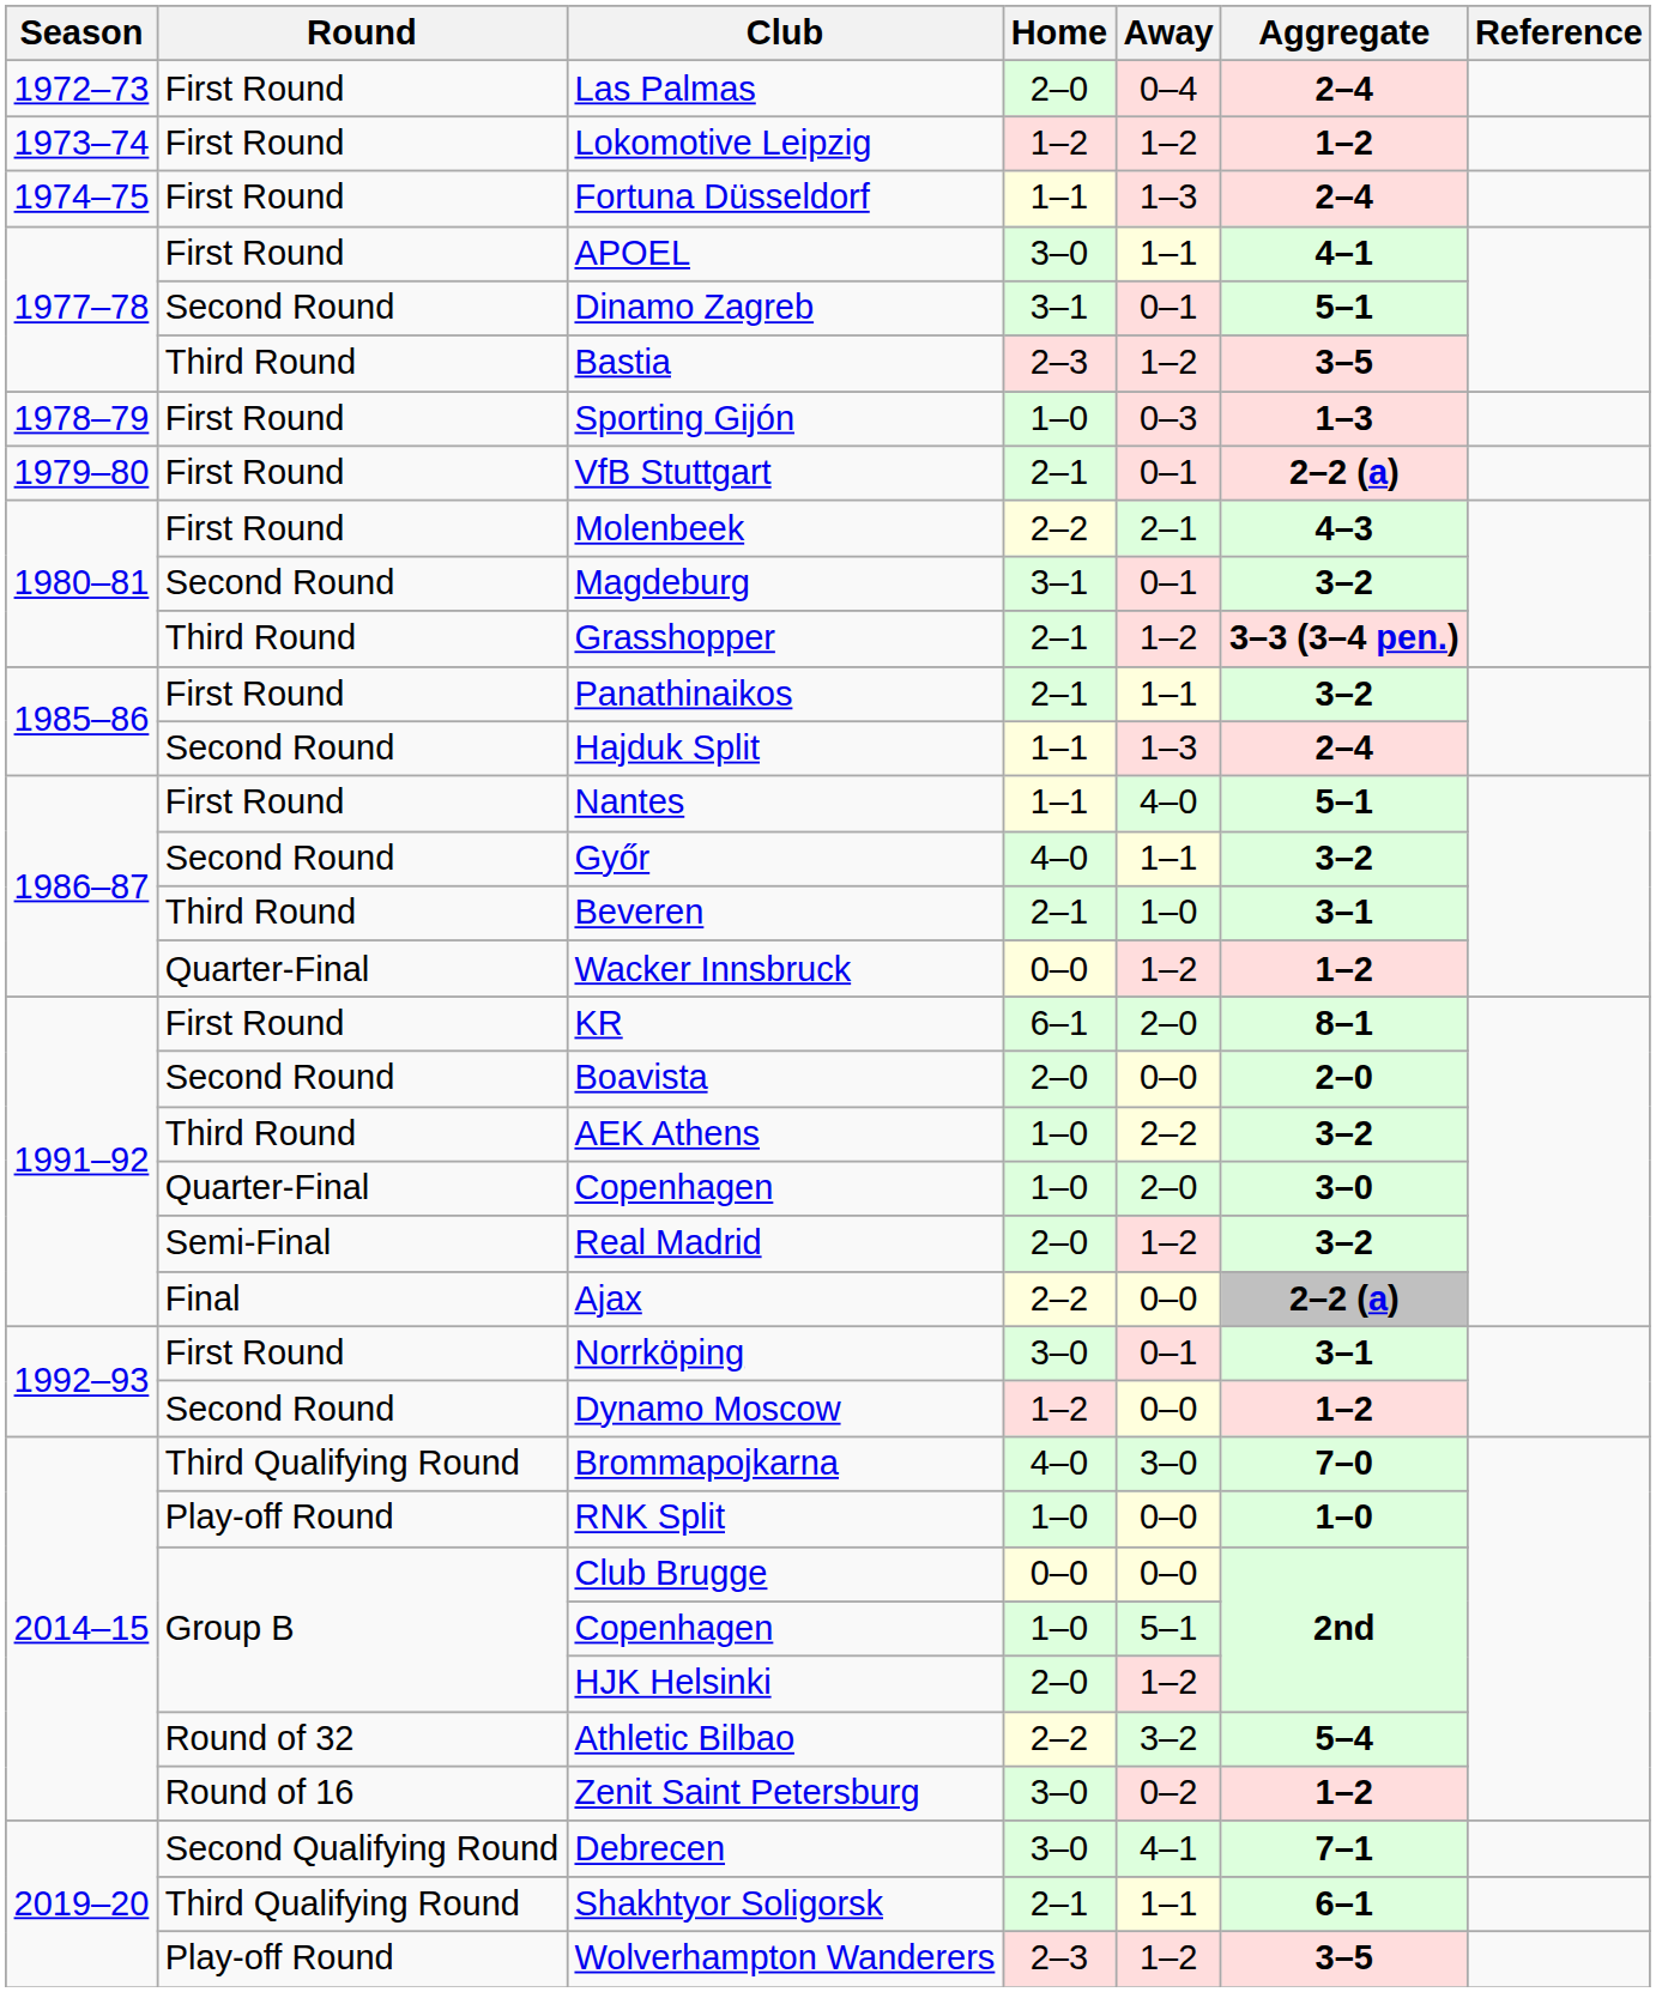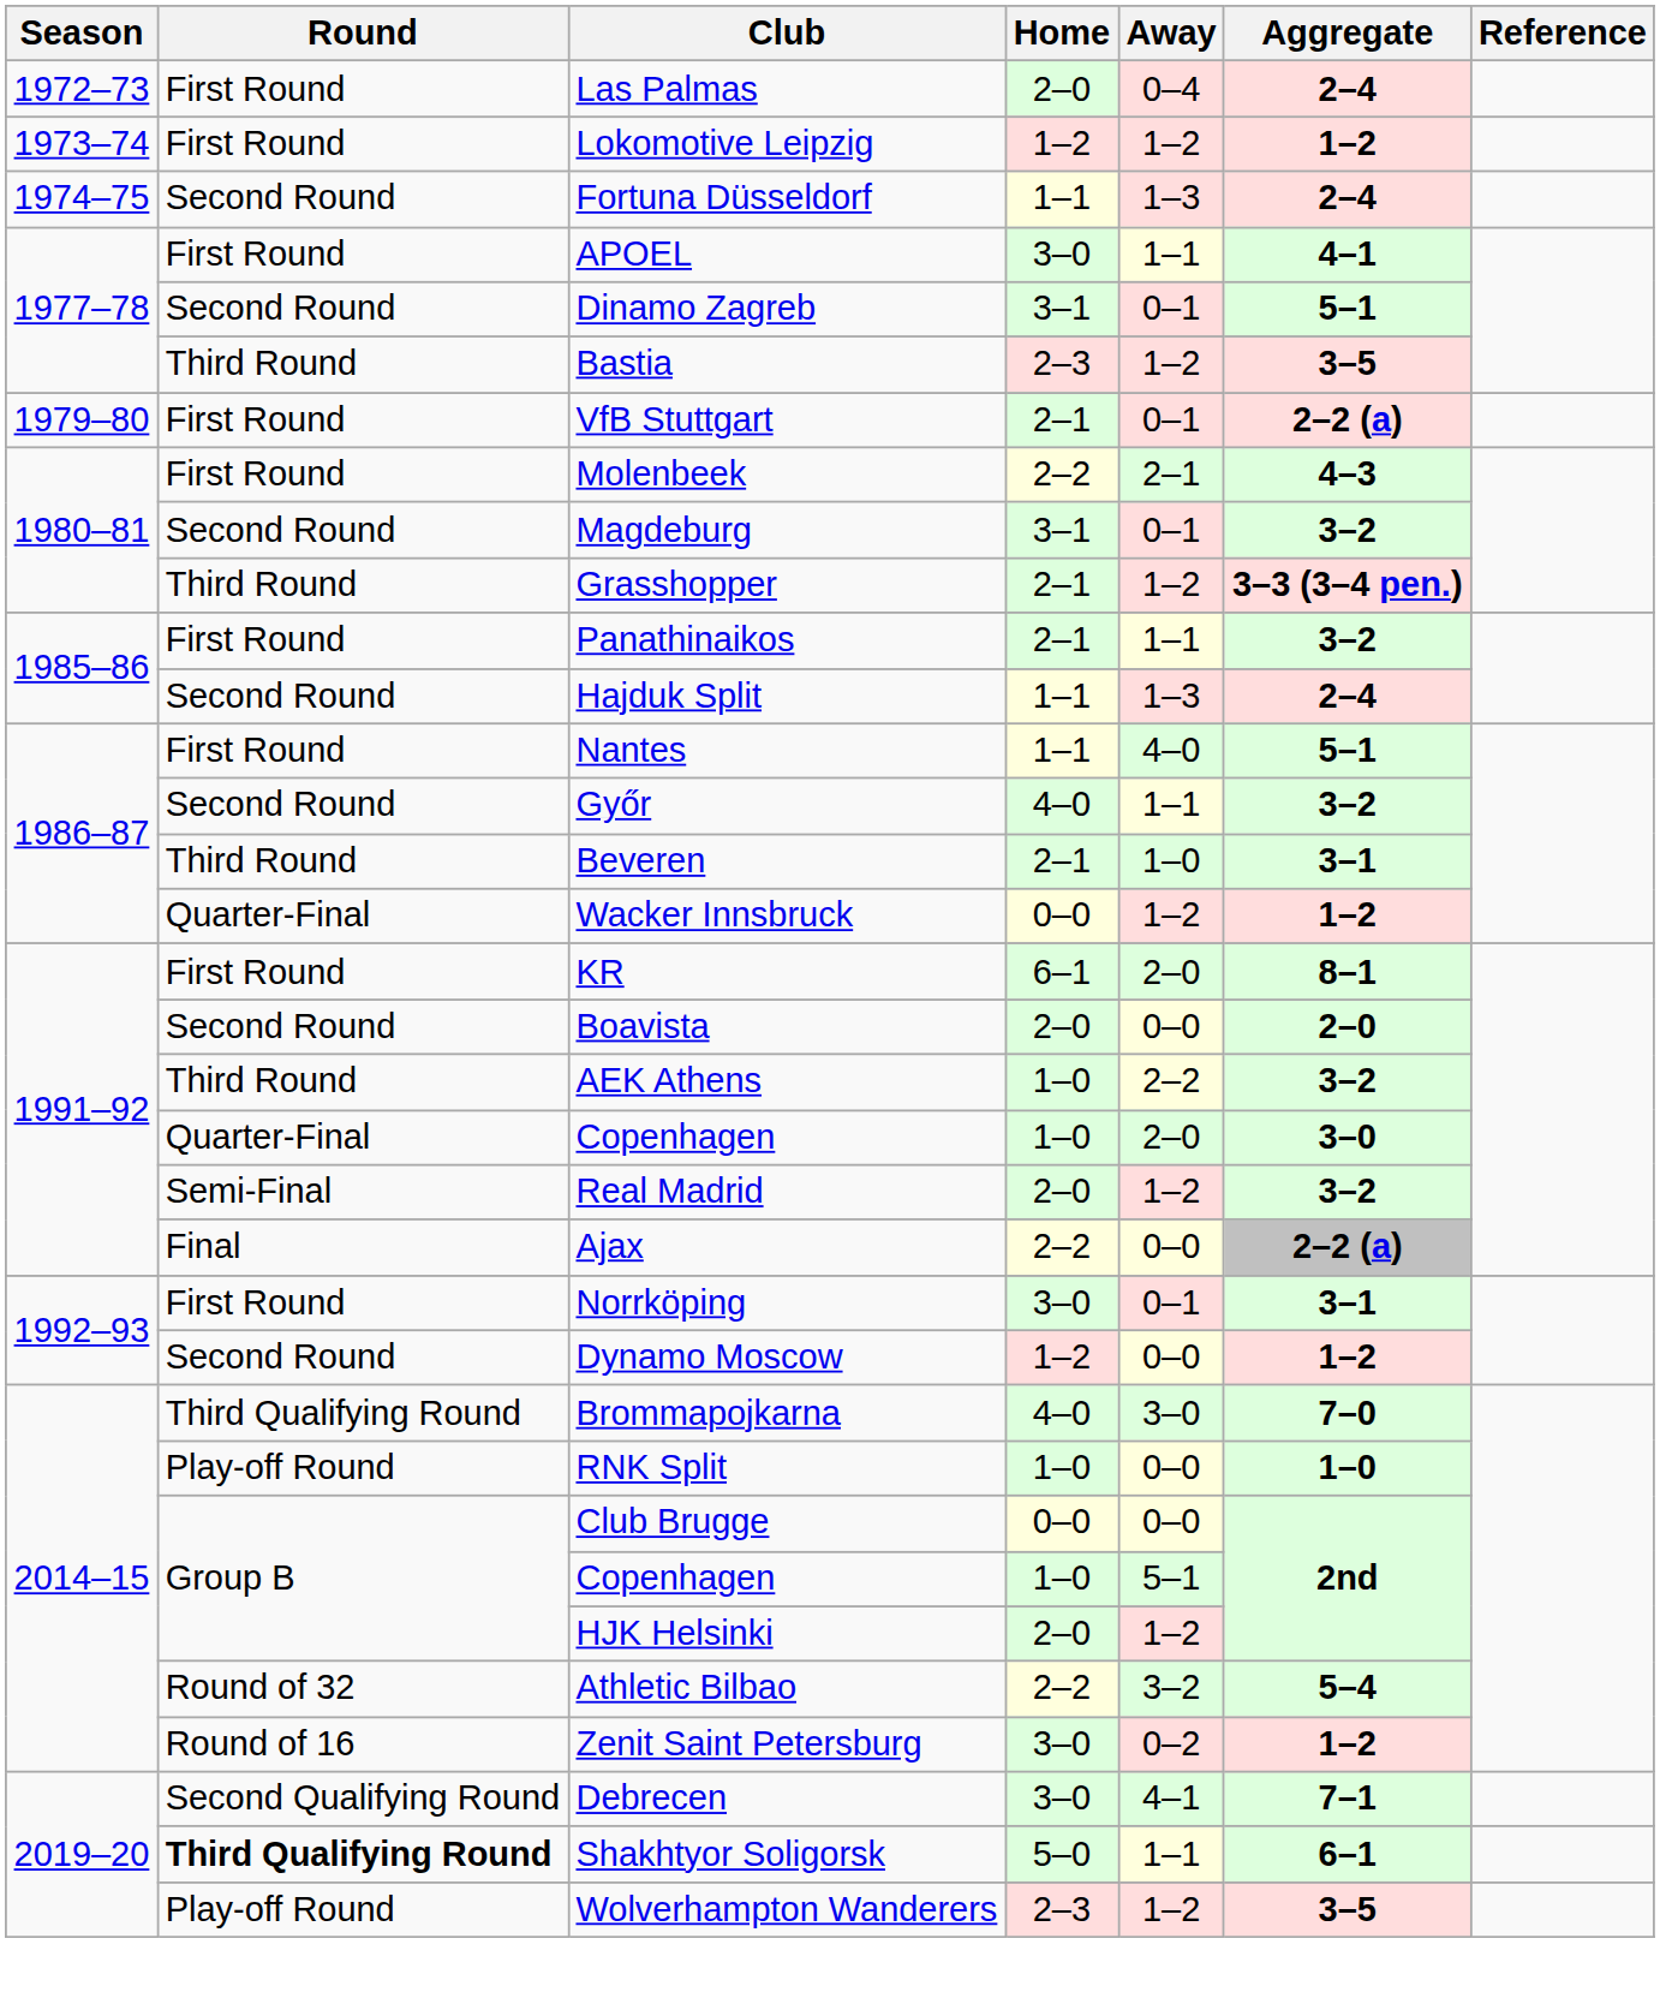Fortuna Düsseldorf | Round: First Round -> Second Round
- row: 1978–79 | First Round | Sporting Gijón | 1–0 | 0–3 | 1–3
Shakhtyor Soligorsk | Round: normal -> bold
Shakhtyor Soligorsk | Home: 2–1 -> 5–0
